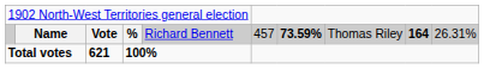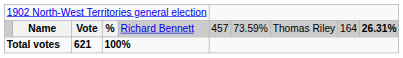row 2 | column 7: bold -> normal
row 2 | column 9: bold -> normal
row 2 | column 10: normal -> bold
